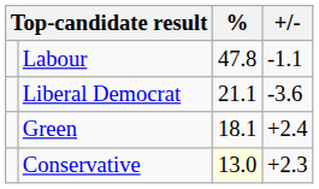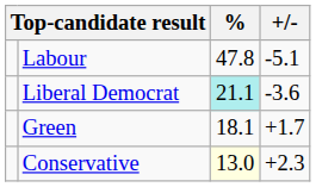Labour | +/-: -1.1 -> -5.1
Liberal Democrat | %: no background -> paleturquoise background
Green | +/-: +2.4 -> +1.7
